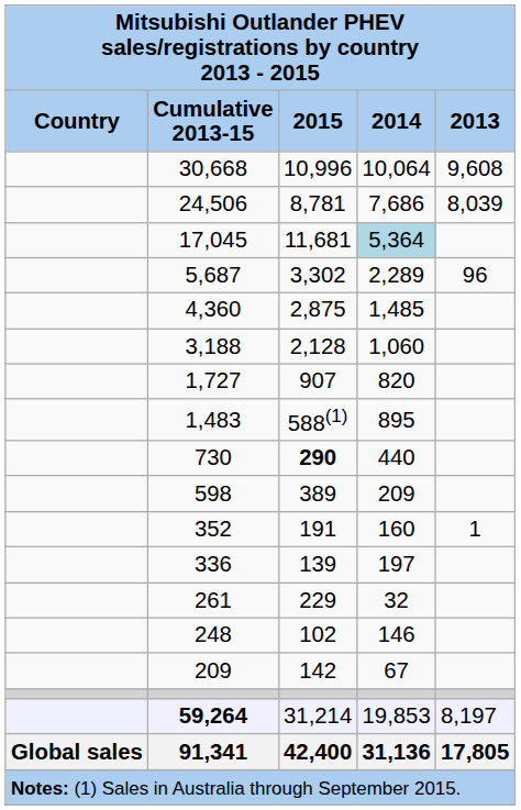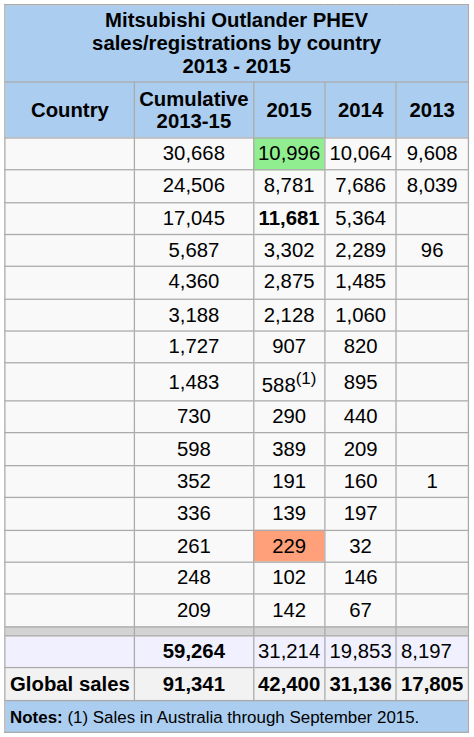30,668 | column 3: no background -> lightgreen background
17,045 | column 3: normal -> bold
17,045 | column 4: lightblue background -> no background
730 | column 3: bold -> normal
261 | column 3: no background -> lightsalmon background
